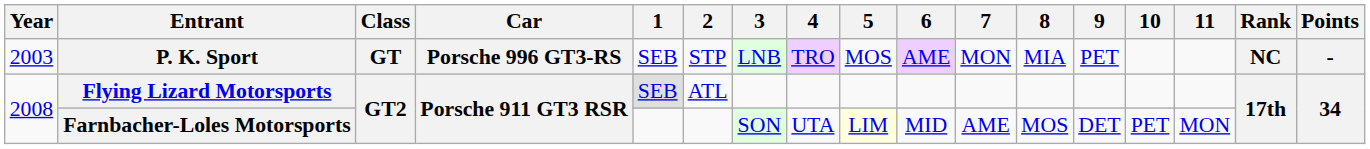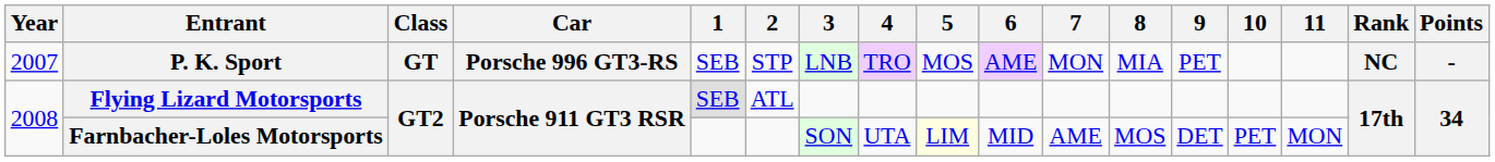P. K. Sport | Year: 2003 -> 2007
